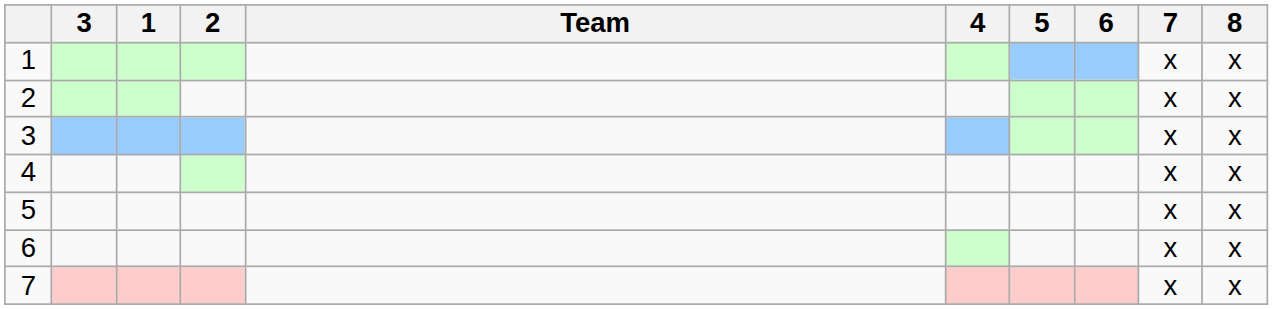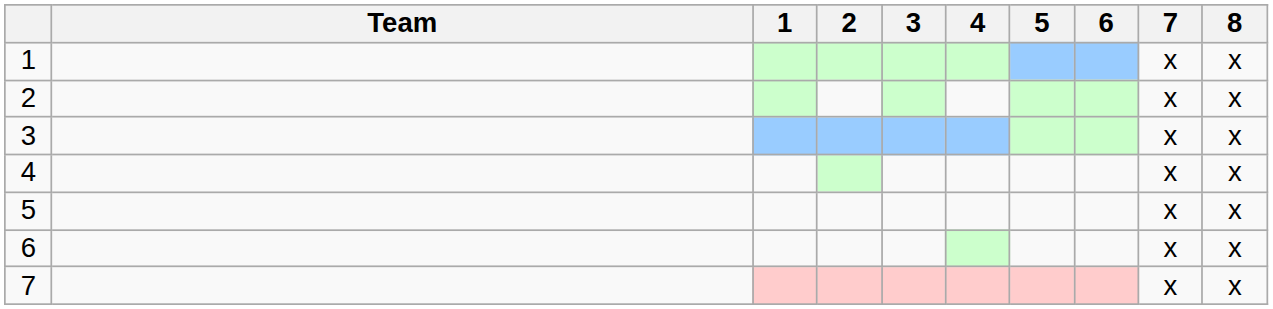columns swapped: Team <-> 3
